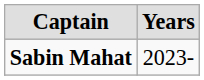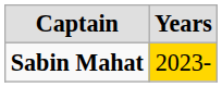Sabin Mahat | Years: no background -> gold background
